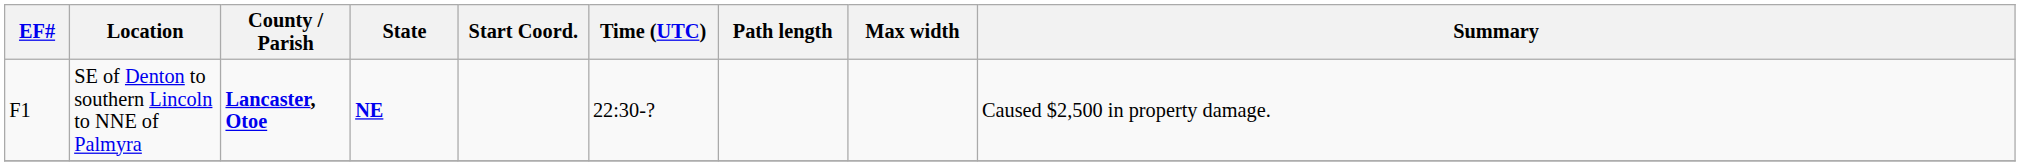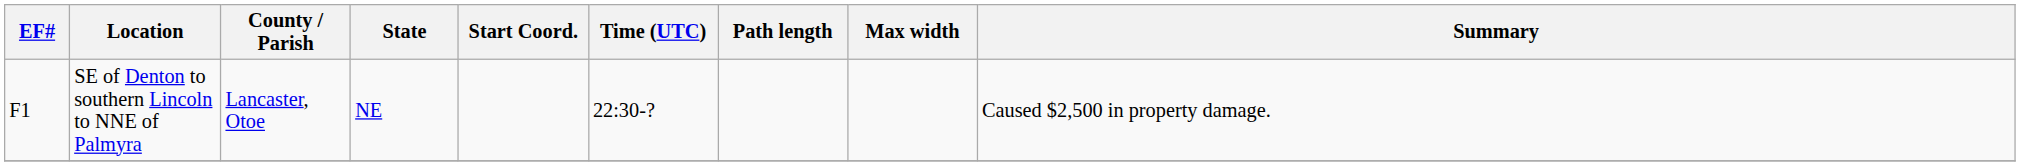SE of Denton to southern Lincoln to NNE of Palmyra | County / Parish: bold -> normal
SE of Denton to southern Lincoln to NNE of Palmyra | State: bold -> normal
